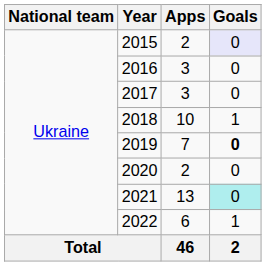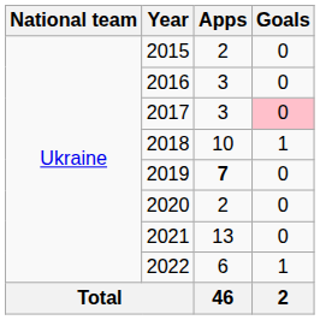2015 | Goals: lavender background -> no background
2017 | Goals: no background -> pink background
2019 | Apps: normal -> bold
2019 | Goals: bold -> normal
2021 | Goals: paleturquoise background -> no background
